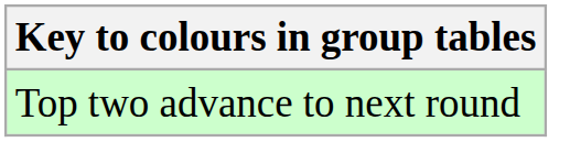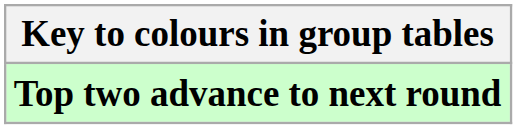row 2 | column 1: normal -> bold
